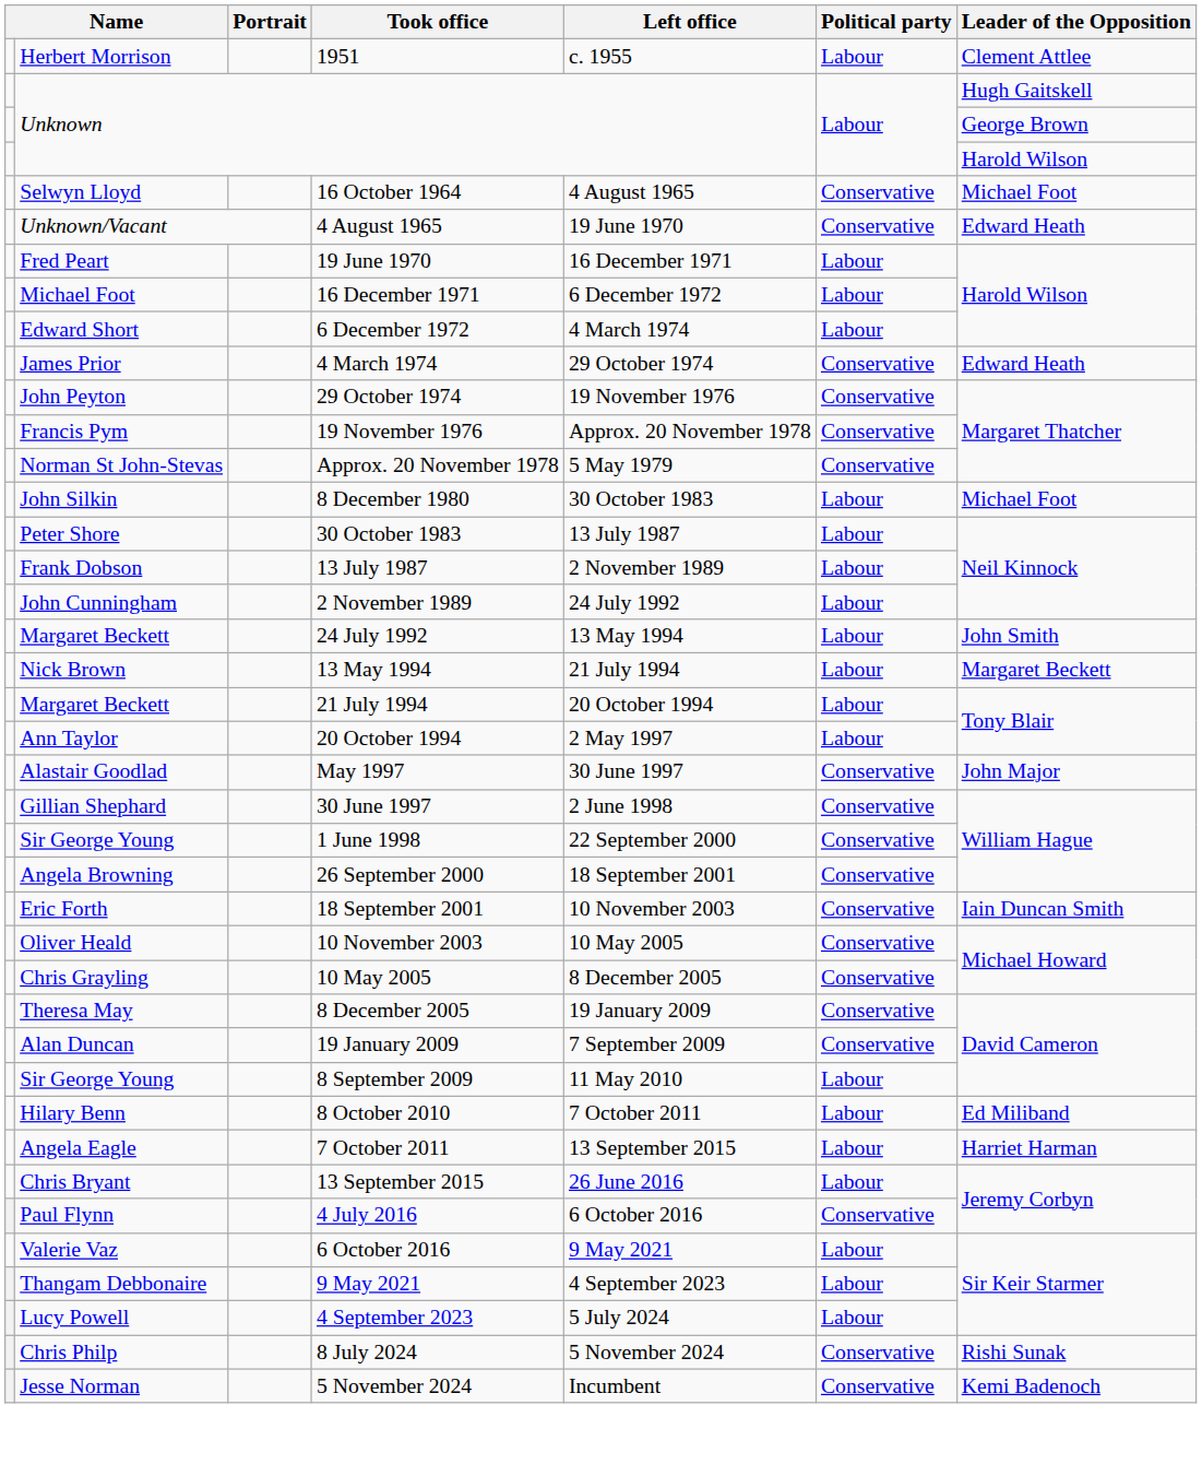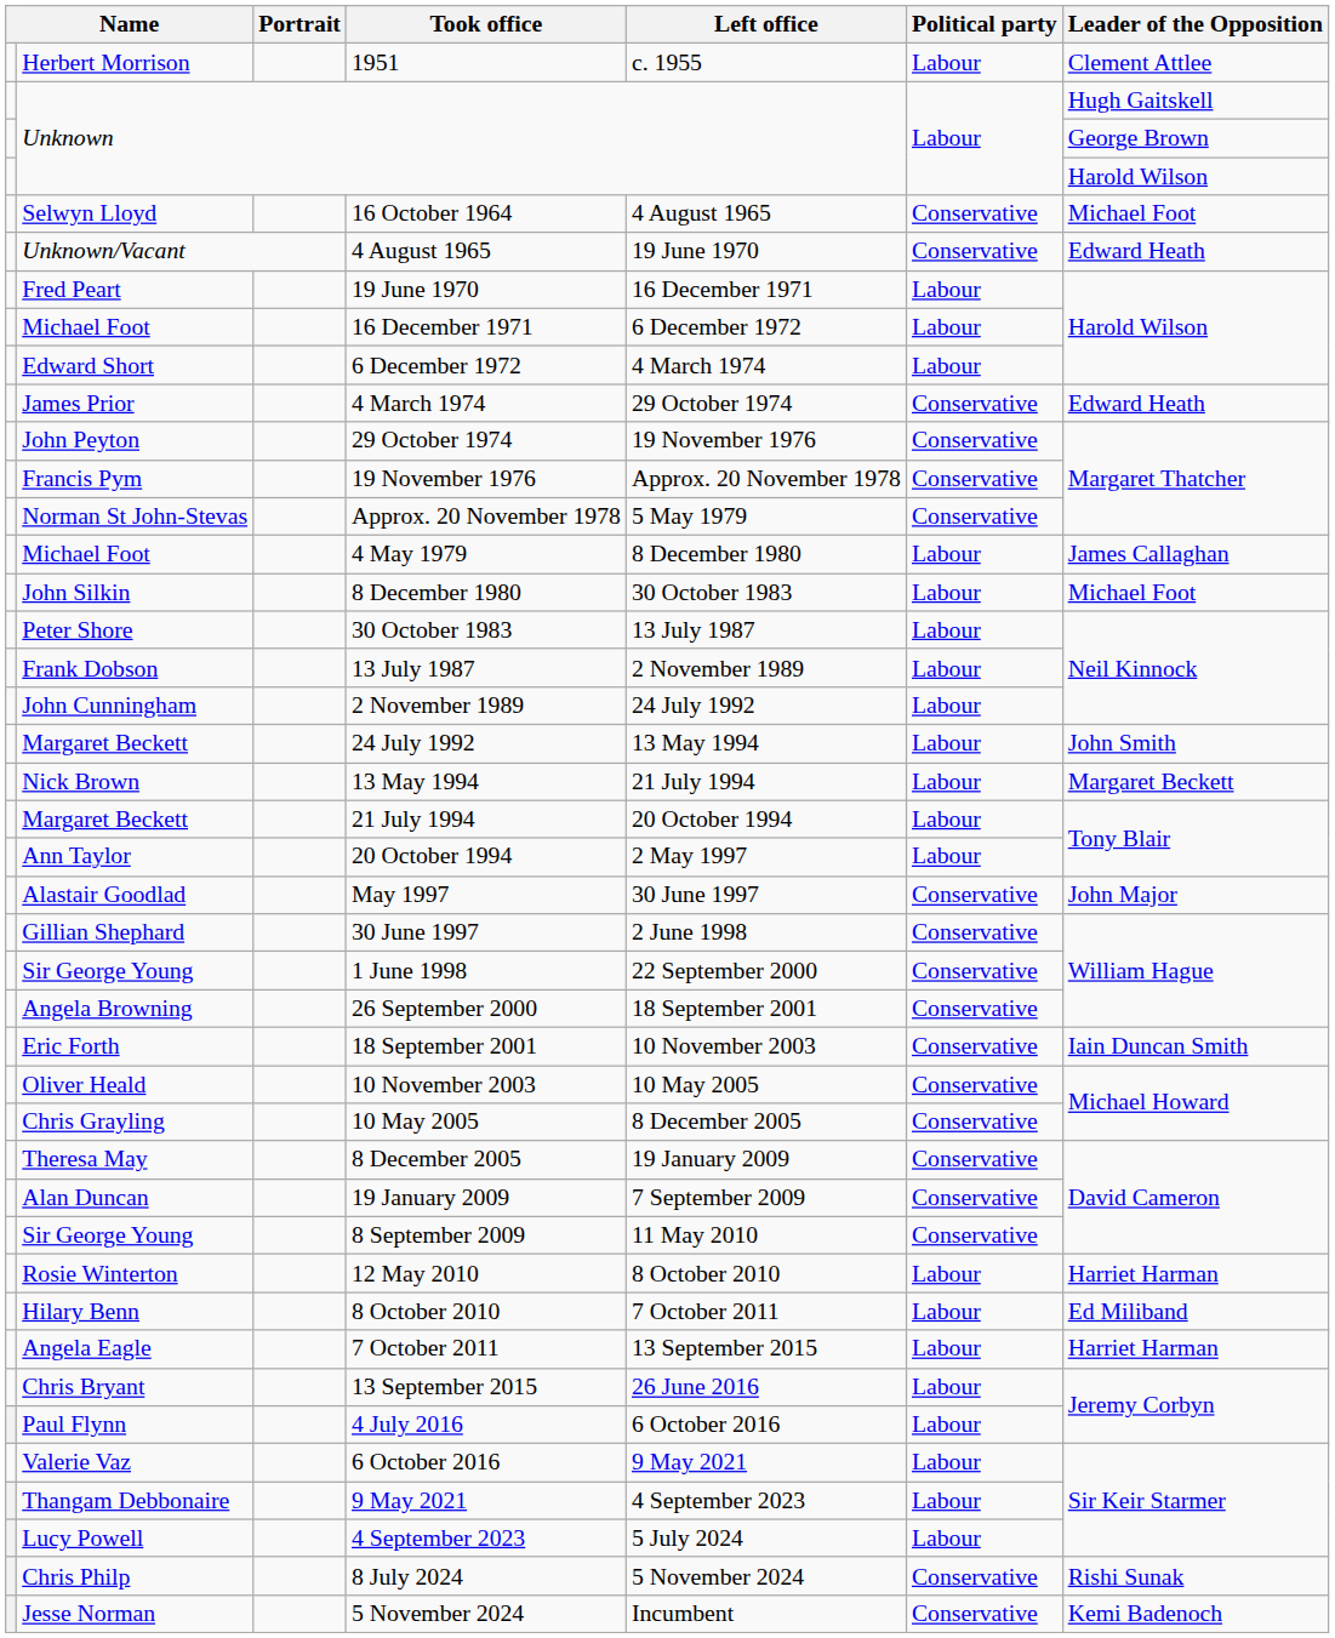+ row: Michael Foot | 4 May 1979 | 8 December 1980 | Labour | James Callaghan
8 September 2009 | Political party: Labour -> Conservative
+ row: Rosie Winterton | 12 May 2010 | 8 October 2010 | Labour | Harriet Harman
4 July 2016 | Political party: Conservative -> Labour
